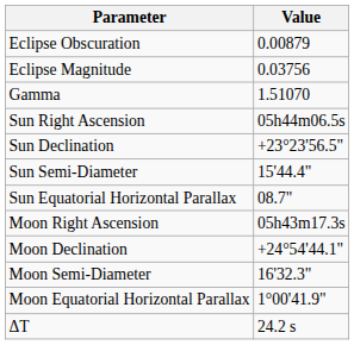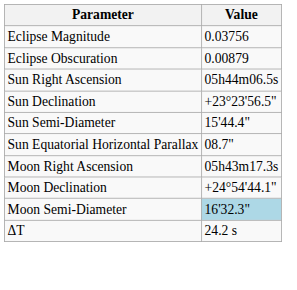rows swapped: Eclipse Magnitude <-> Eclipse Obscuration
- row: Gamma | 1.51070
Moon Semi-Diameter | Value: no background -> lightblue background
- row: Moon Equatorial Horizontal Parallax | 1°00'41.9"
